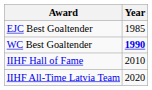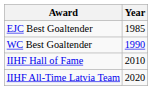WC Best Goaltender | Year: bold -> normal
